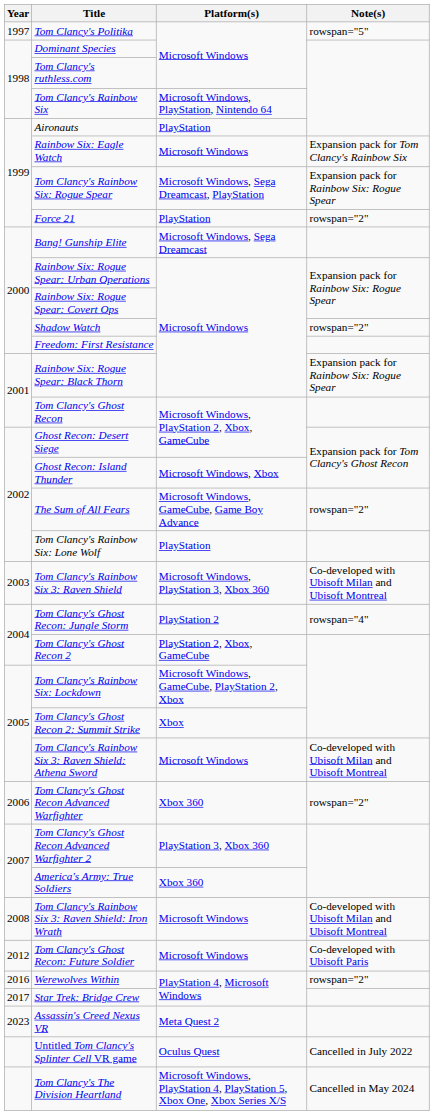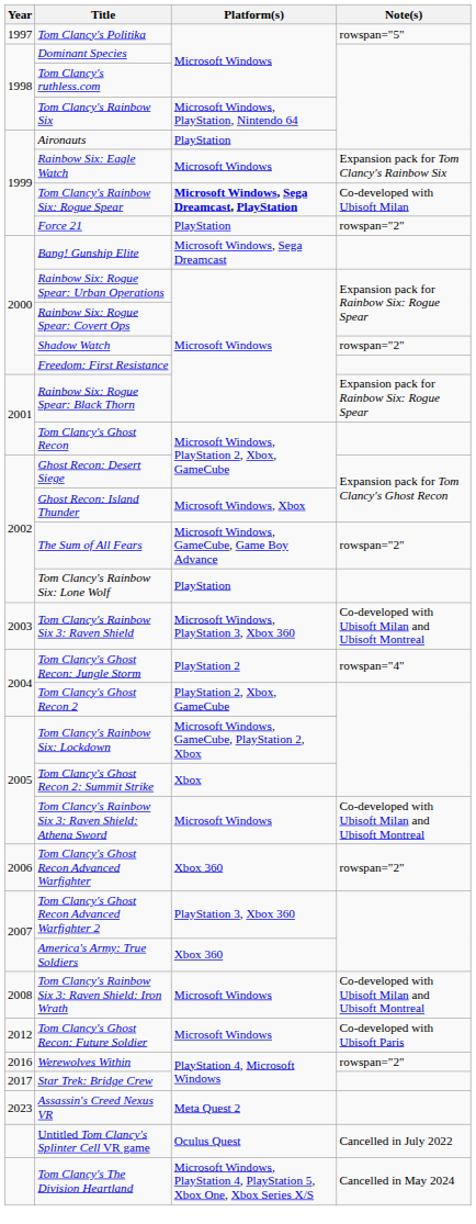Tom Clancy's Rainbow Six: Rogue Spear | Platform(s): normal -> bold
Tom Clancy's Rainbow Six: Rogue Spear | Note(s): Expansion pack for Rainbow Six: Rogue Spear -> Co-developed with Ubisoft Milan
